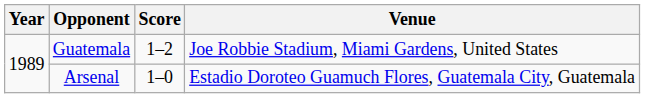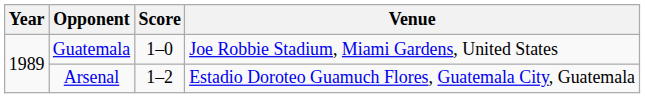Guatemala | Score: 1–2 -> 1–0
Arsenal | Score: 1–0 -> 1–2
